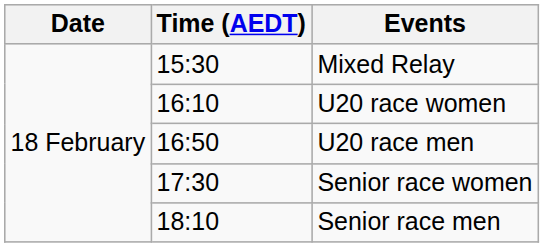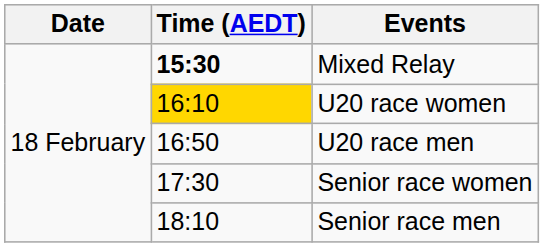Mixed Relay | Time (AEDT): normal -> bold
U20 race women | Time (AEDT): no background -> gold background
